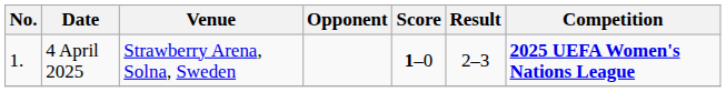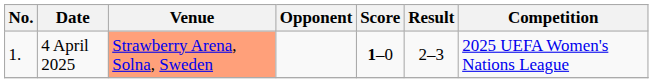4 April 2025 | Venue: no background -> lightsalmon background
4 April 2025 | Competition: bold -> normal
